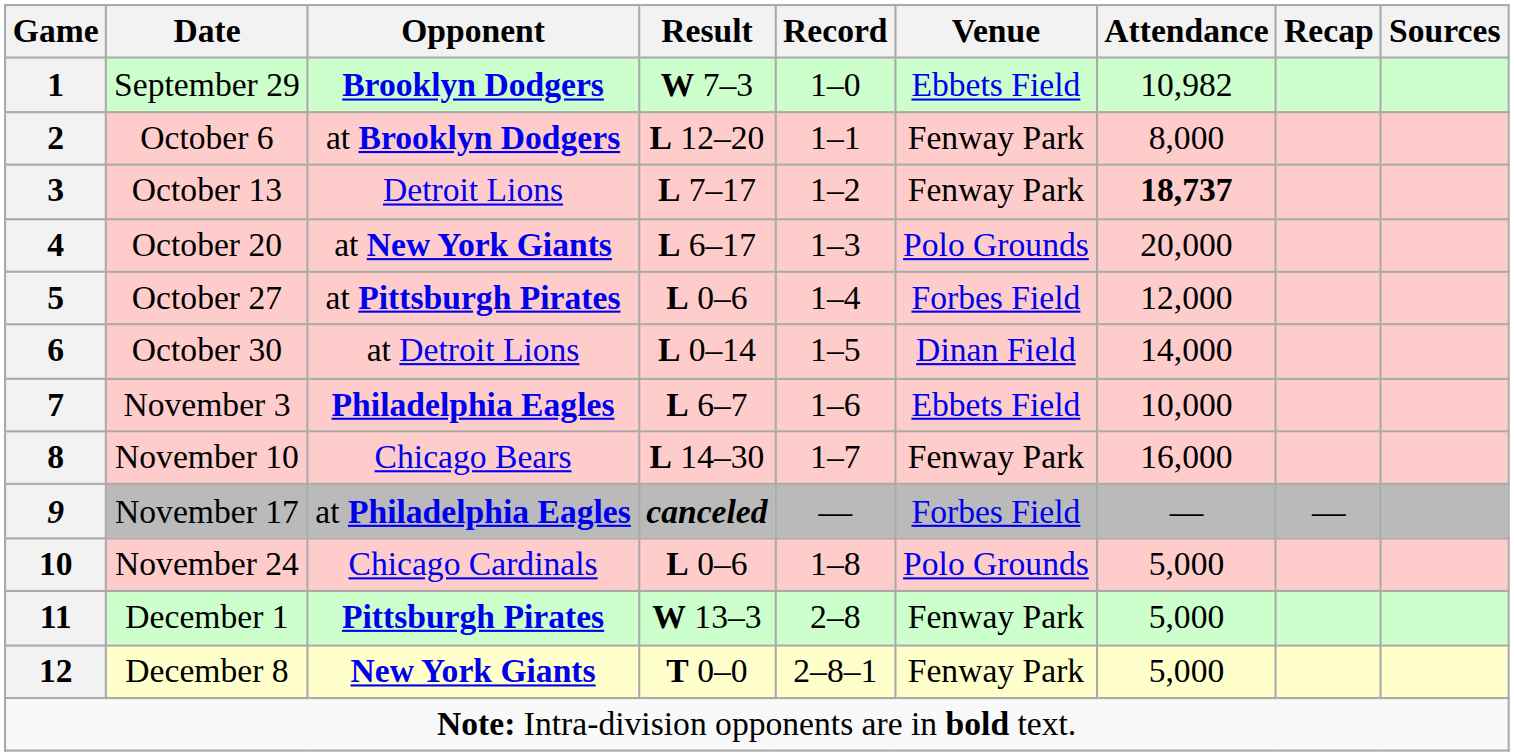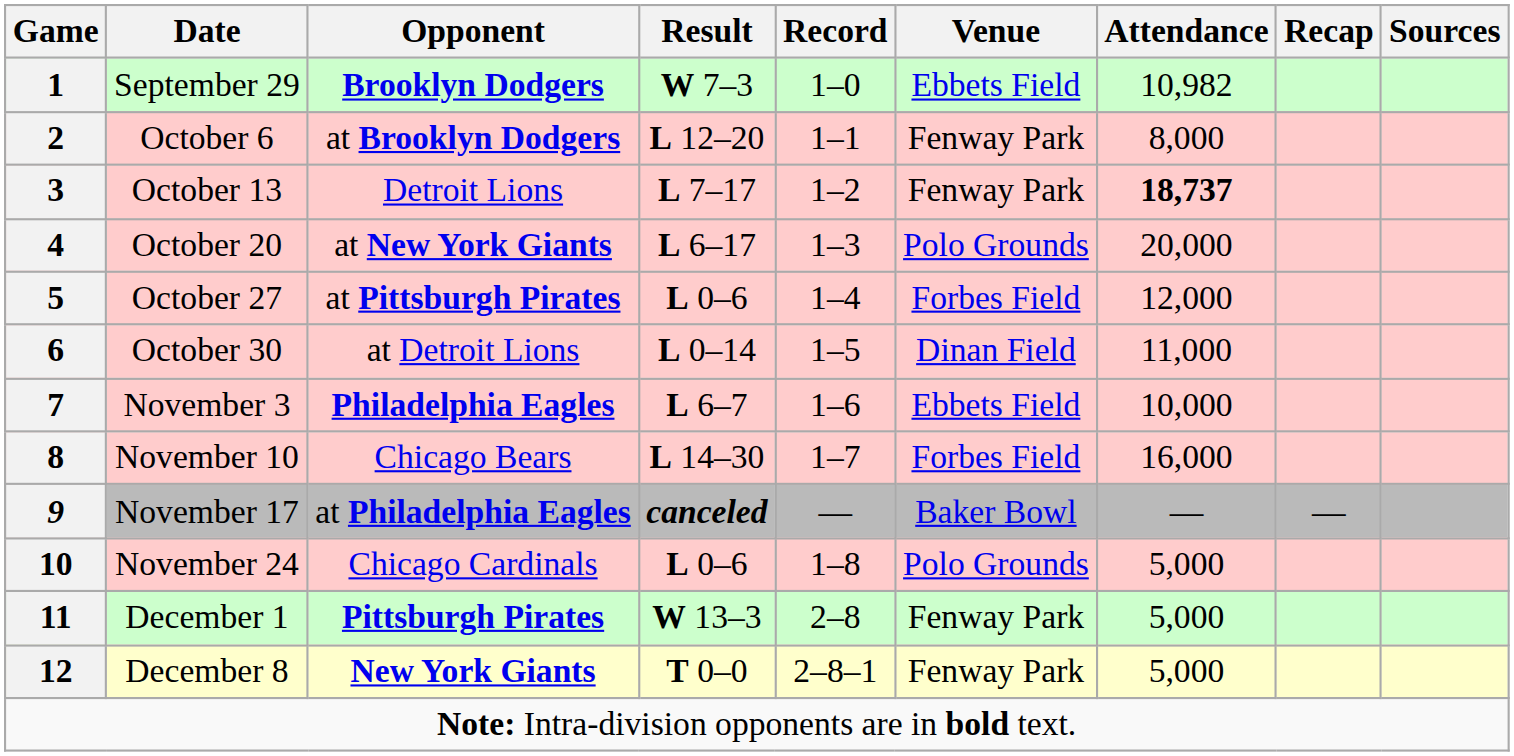6 | Attendance: 14,000 -> 11,000
8 | Venue: Fenway Park -> Forbes Field
9 | Venue: Forbes Field -> Baker Bowl
